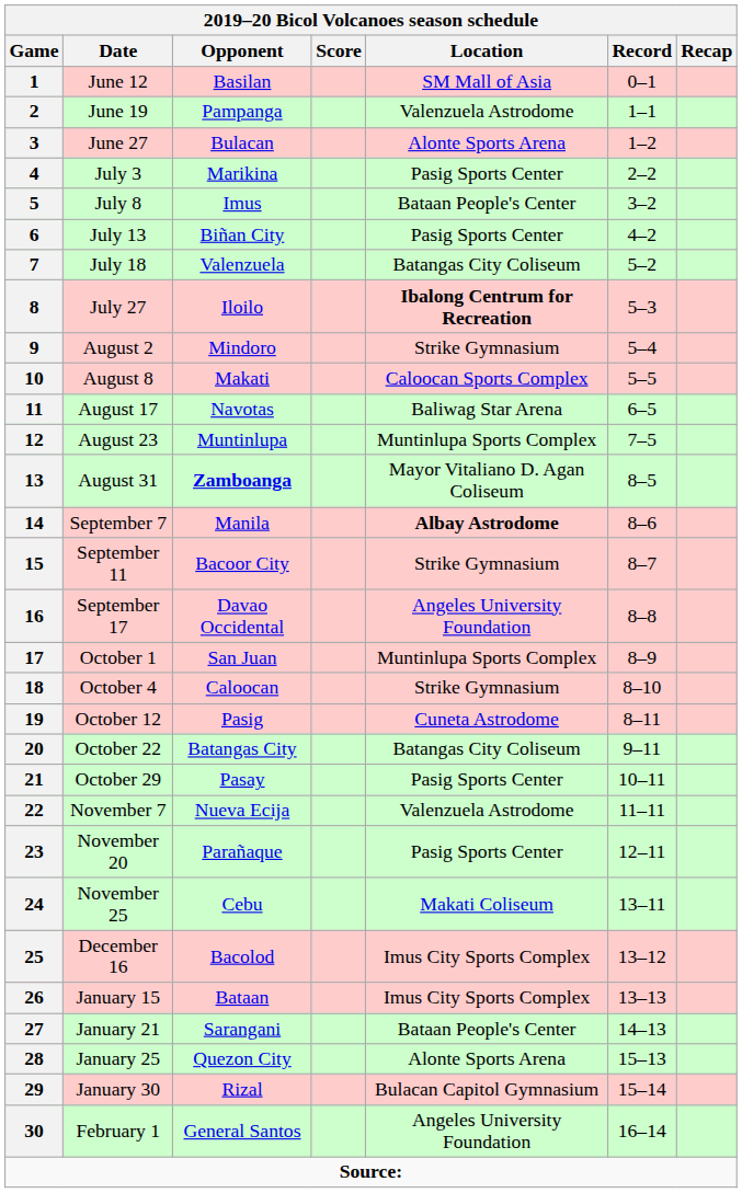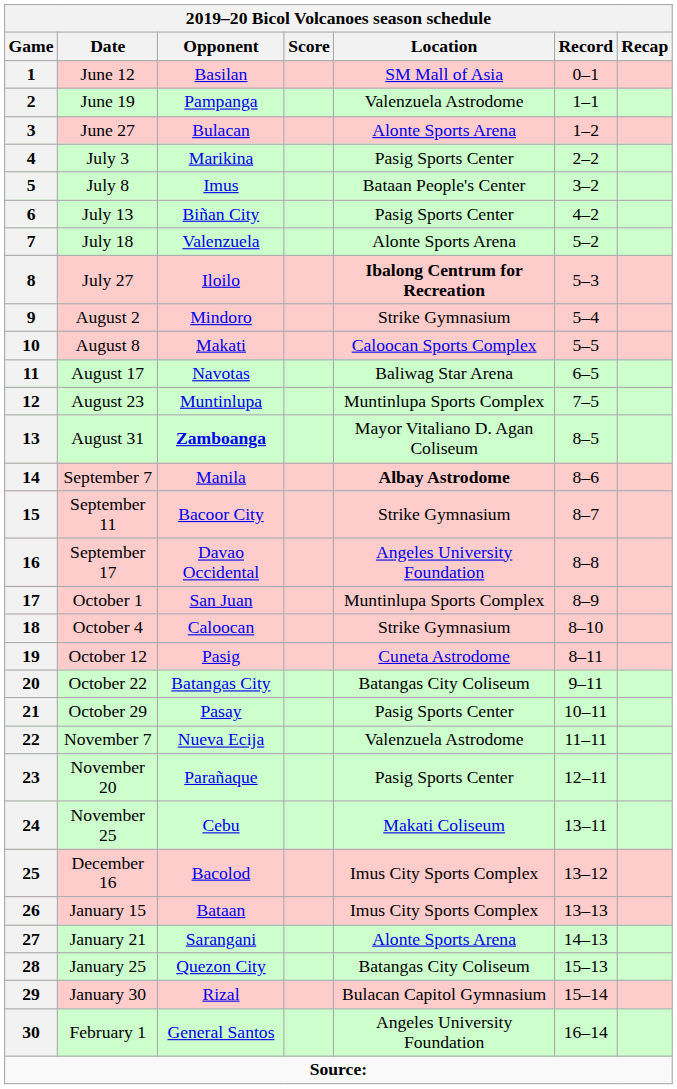7 | Location: Batangas City Coliseum -> Alonte Sports Arena
27 | Location: Bataan People's Center -> Alonte Sports Arena
28 | Location: Alonte Sports Arena -> Batangas City Coliseum
